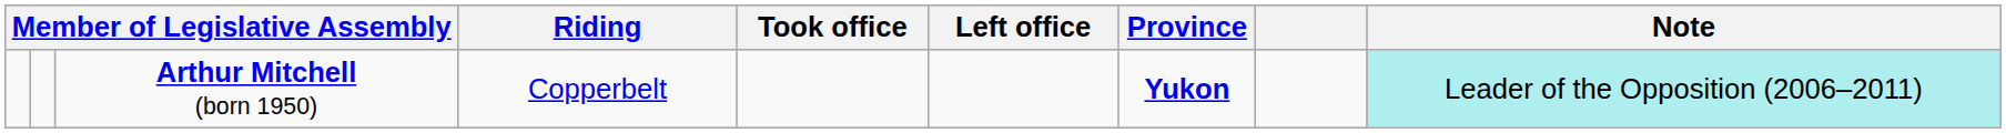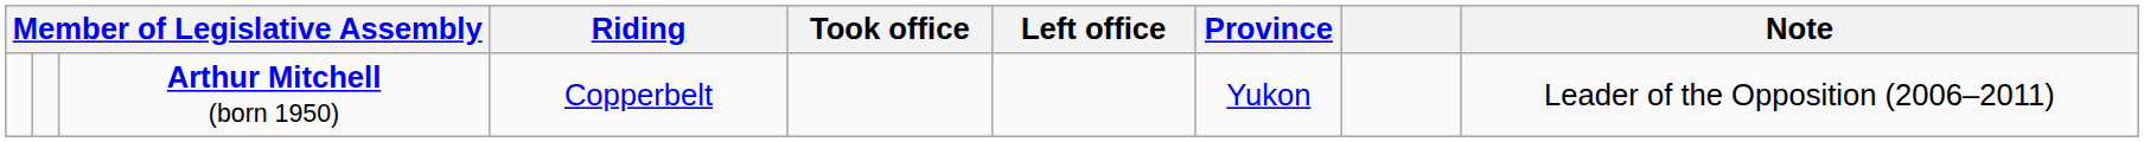Arthur Mitchell (born 1950) | Province: bold -> normal
Arthur Mitchell (born 1950) | Note: paleturquoise background -> no background
